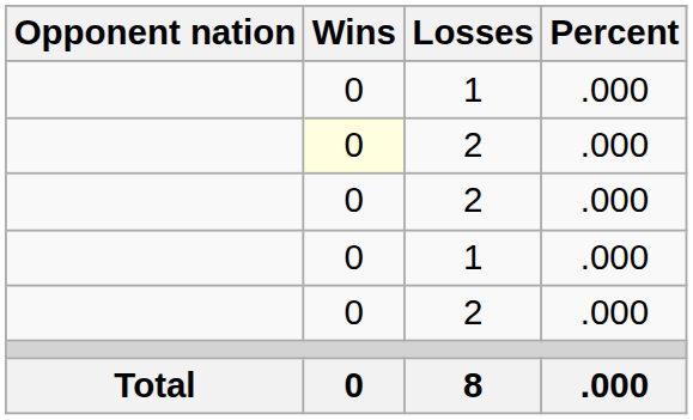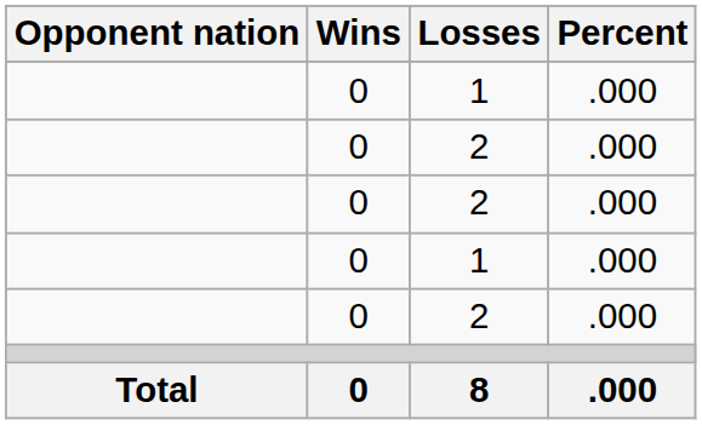row 3 | Wins: lightyellow background -> no background
